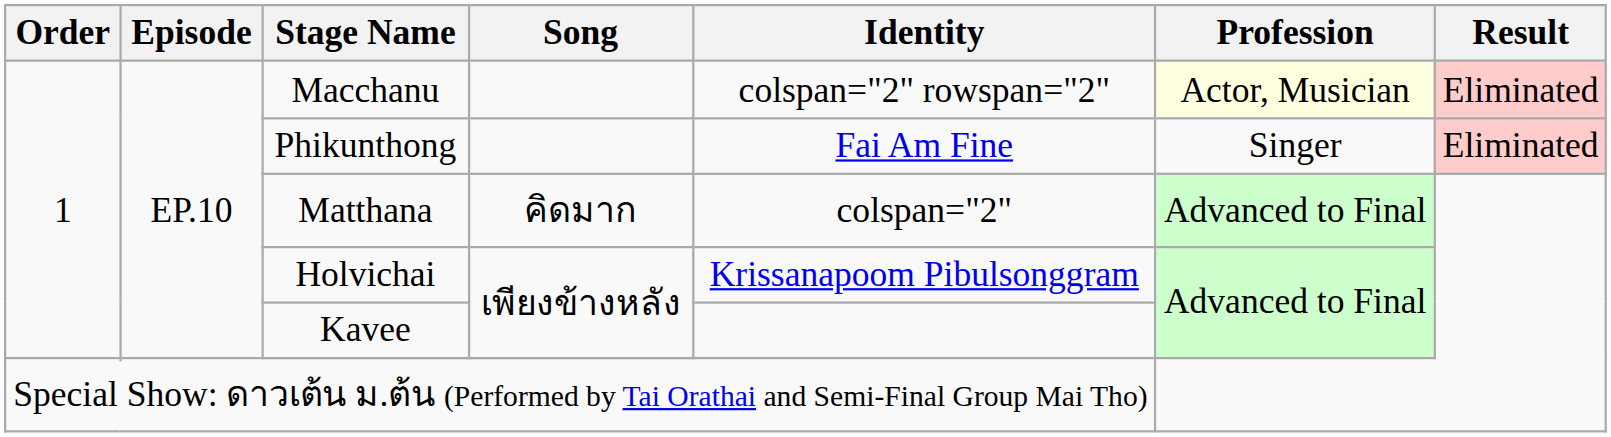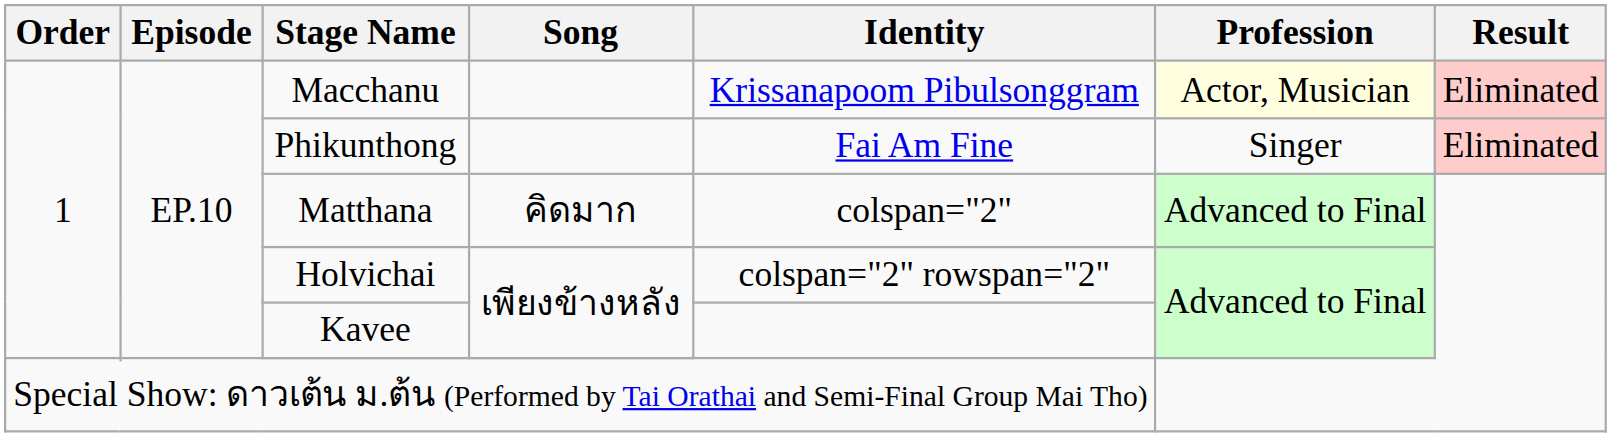Macchanu | Identity: colspan="2" rowspan="2" -> Krissanapoom Pibulsonggram
Holvichai | Identity: Krissanapoom Pibulsonggram -> colspan="2" rowspan="2"
